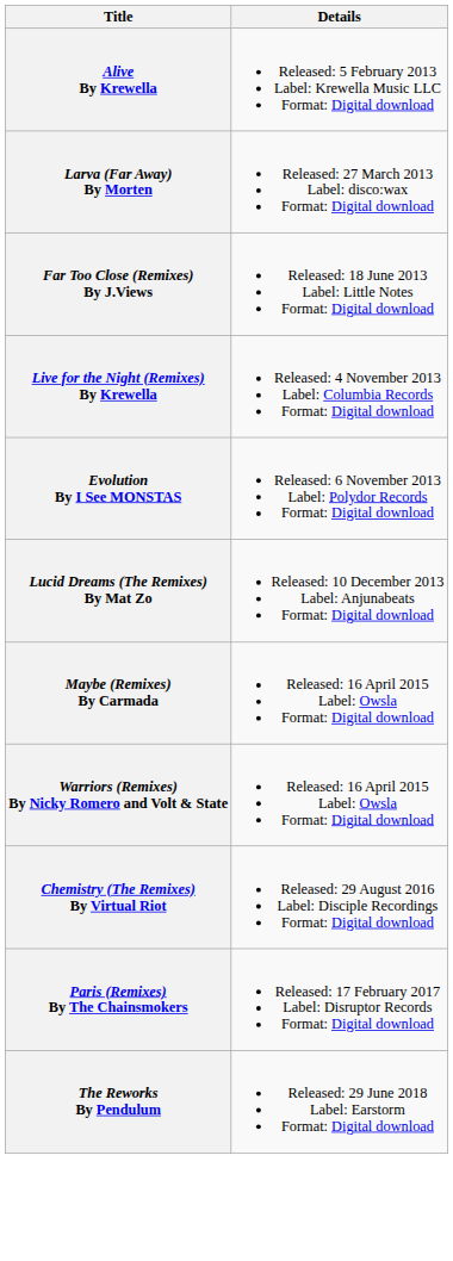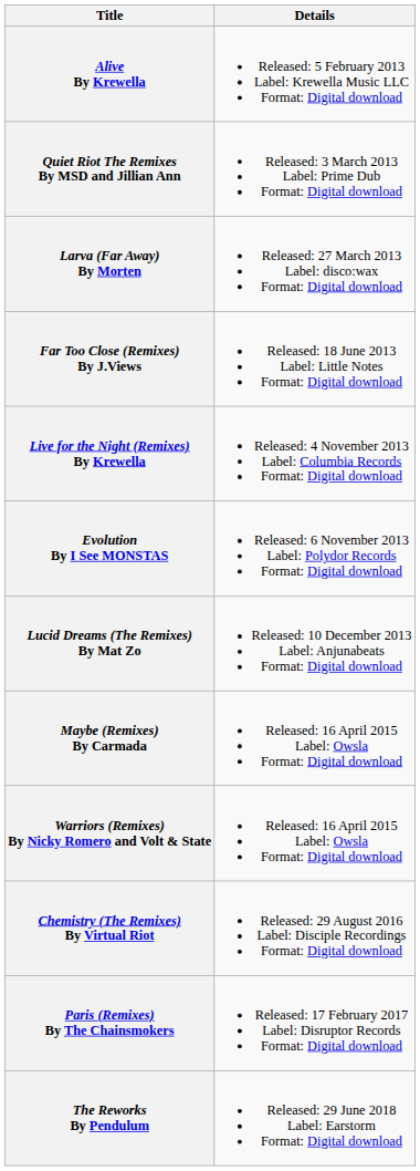+ row: Quiet Riot The Remixes By MSD and Jillian Ann | Released: 3 March 2013 Label: Prime Dub Format: Digital download
